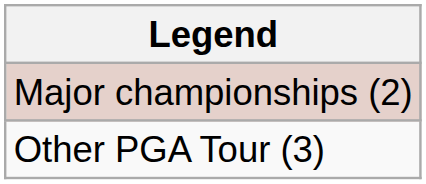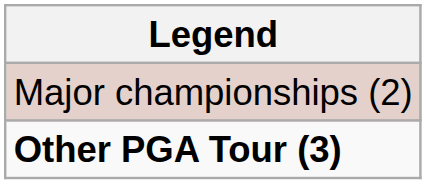row 3 | column 1: normal -> bold
